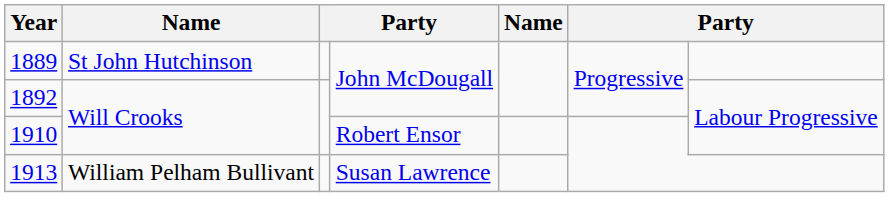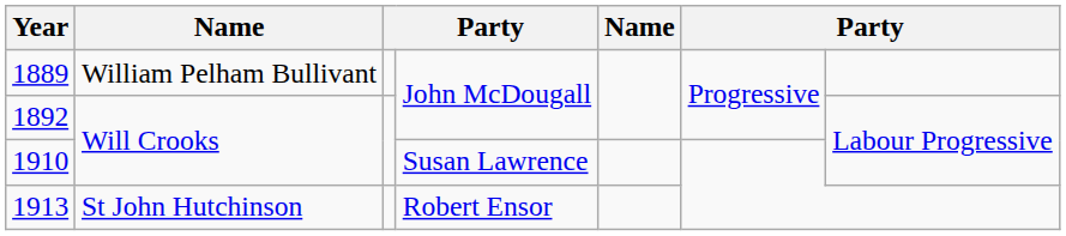1889 | column 2: St John Hutchinson -> William Pelham Bullivant
1910 | column 4: Robert Ensor -> Susan Lawrence
1913 | column 2: William Pelham Bullivant -> St John Hutchinson
1913 | column 4: Susan Lawrence -> Robert Ensor
